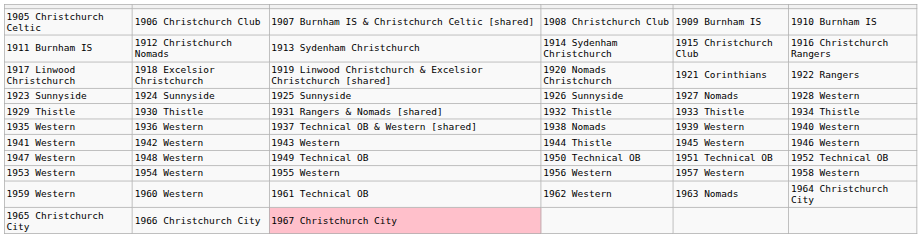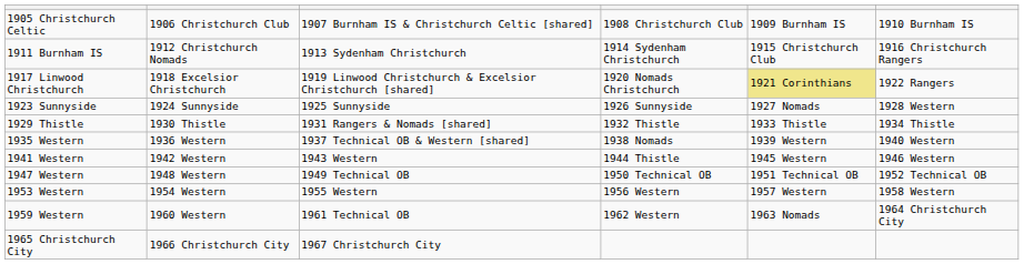1917 Linwood Christchurch | column 5: no background -> khaki background
1965 Christchurch City | column 3: pink background -> no background
